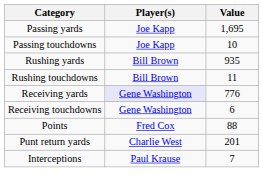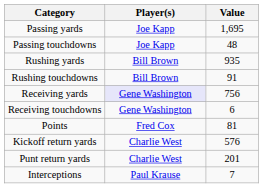Passing touchdowns | Value: 10 -> 48
Rushing touchdowns | Value: 11 -> 91
Receiving yards | Value: 776 -> 756
Points | Value: 88 -> 81
+ row: Kickoff return yards | Charlie West | 576
